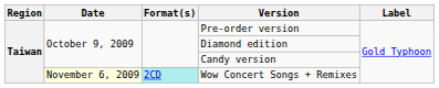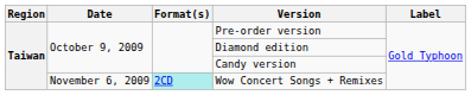Wow Concert Songs + Remixes | Date: lightyellow background -> no background
